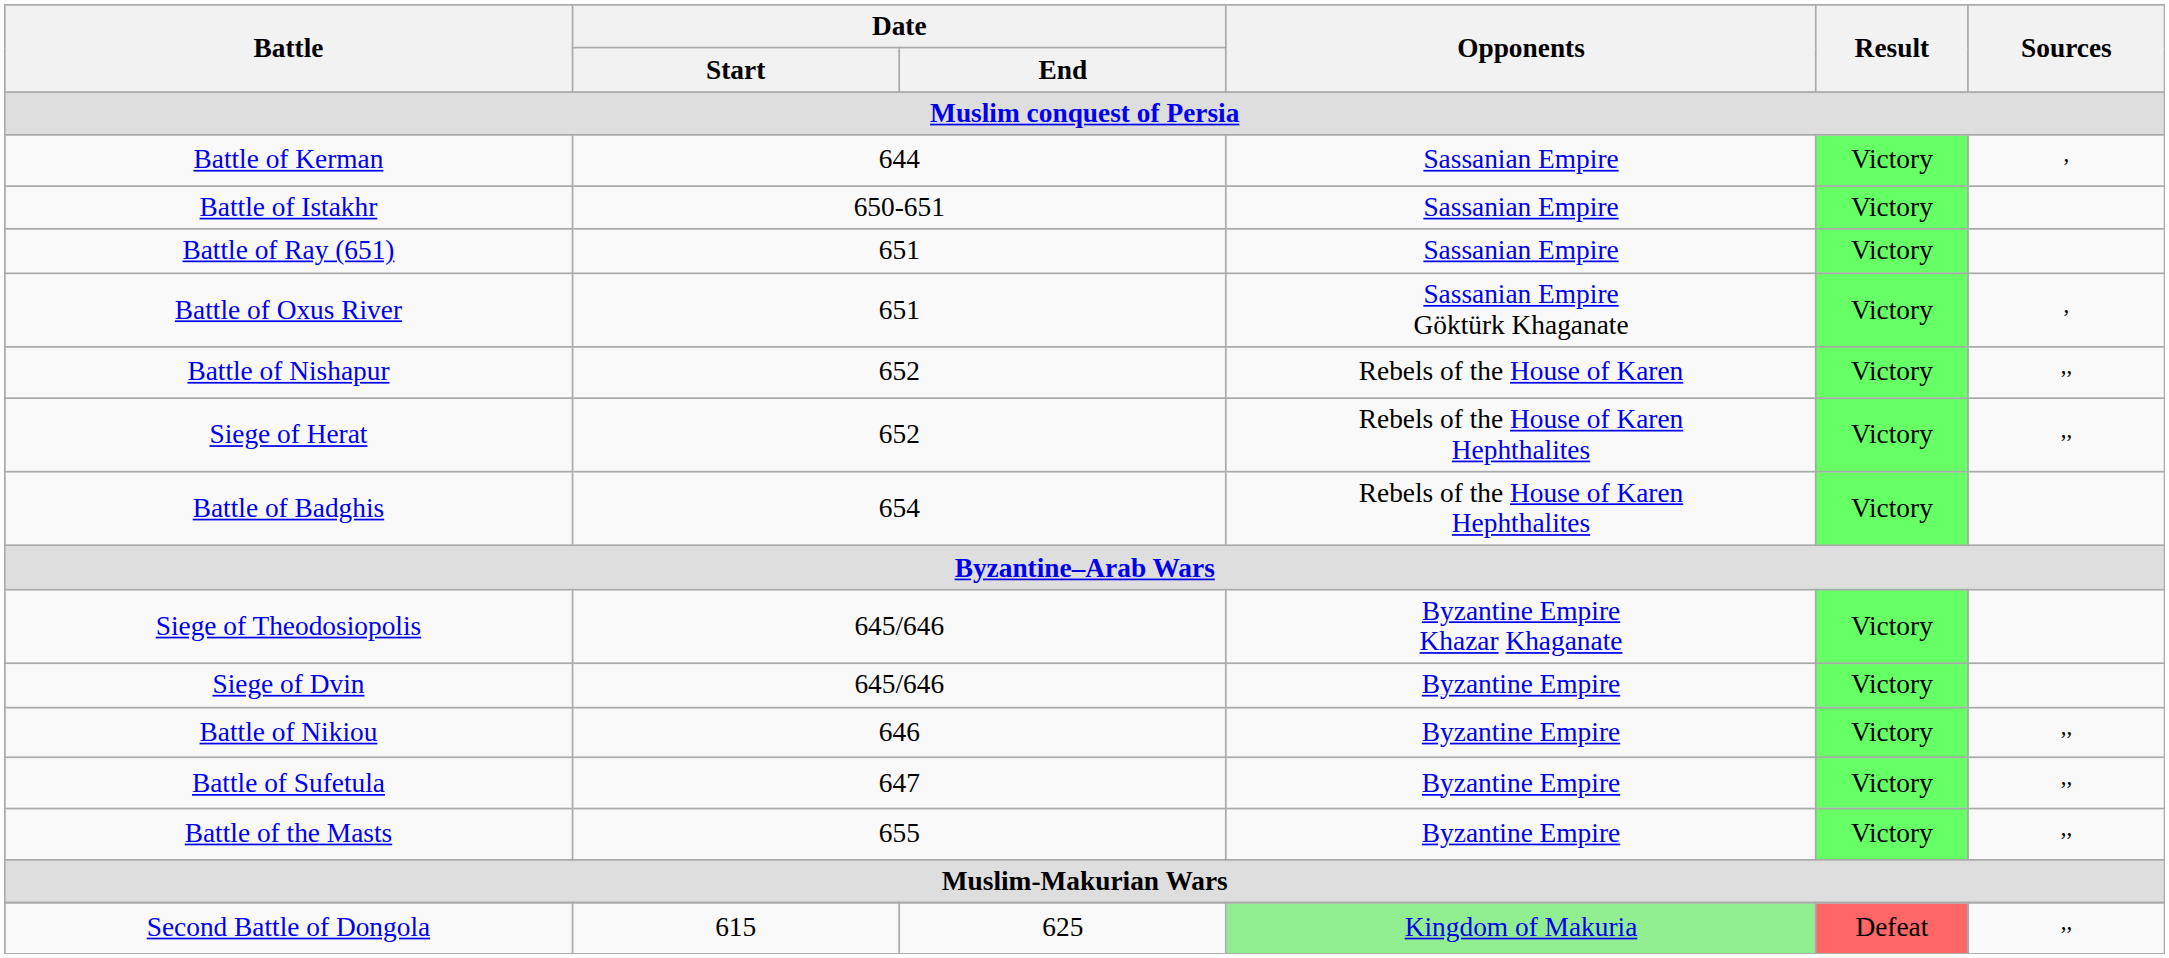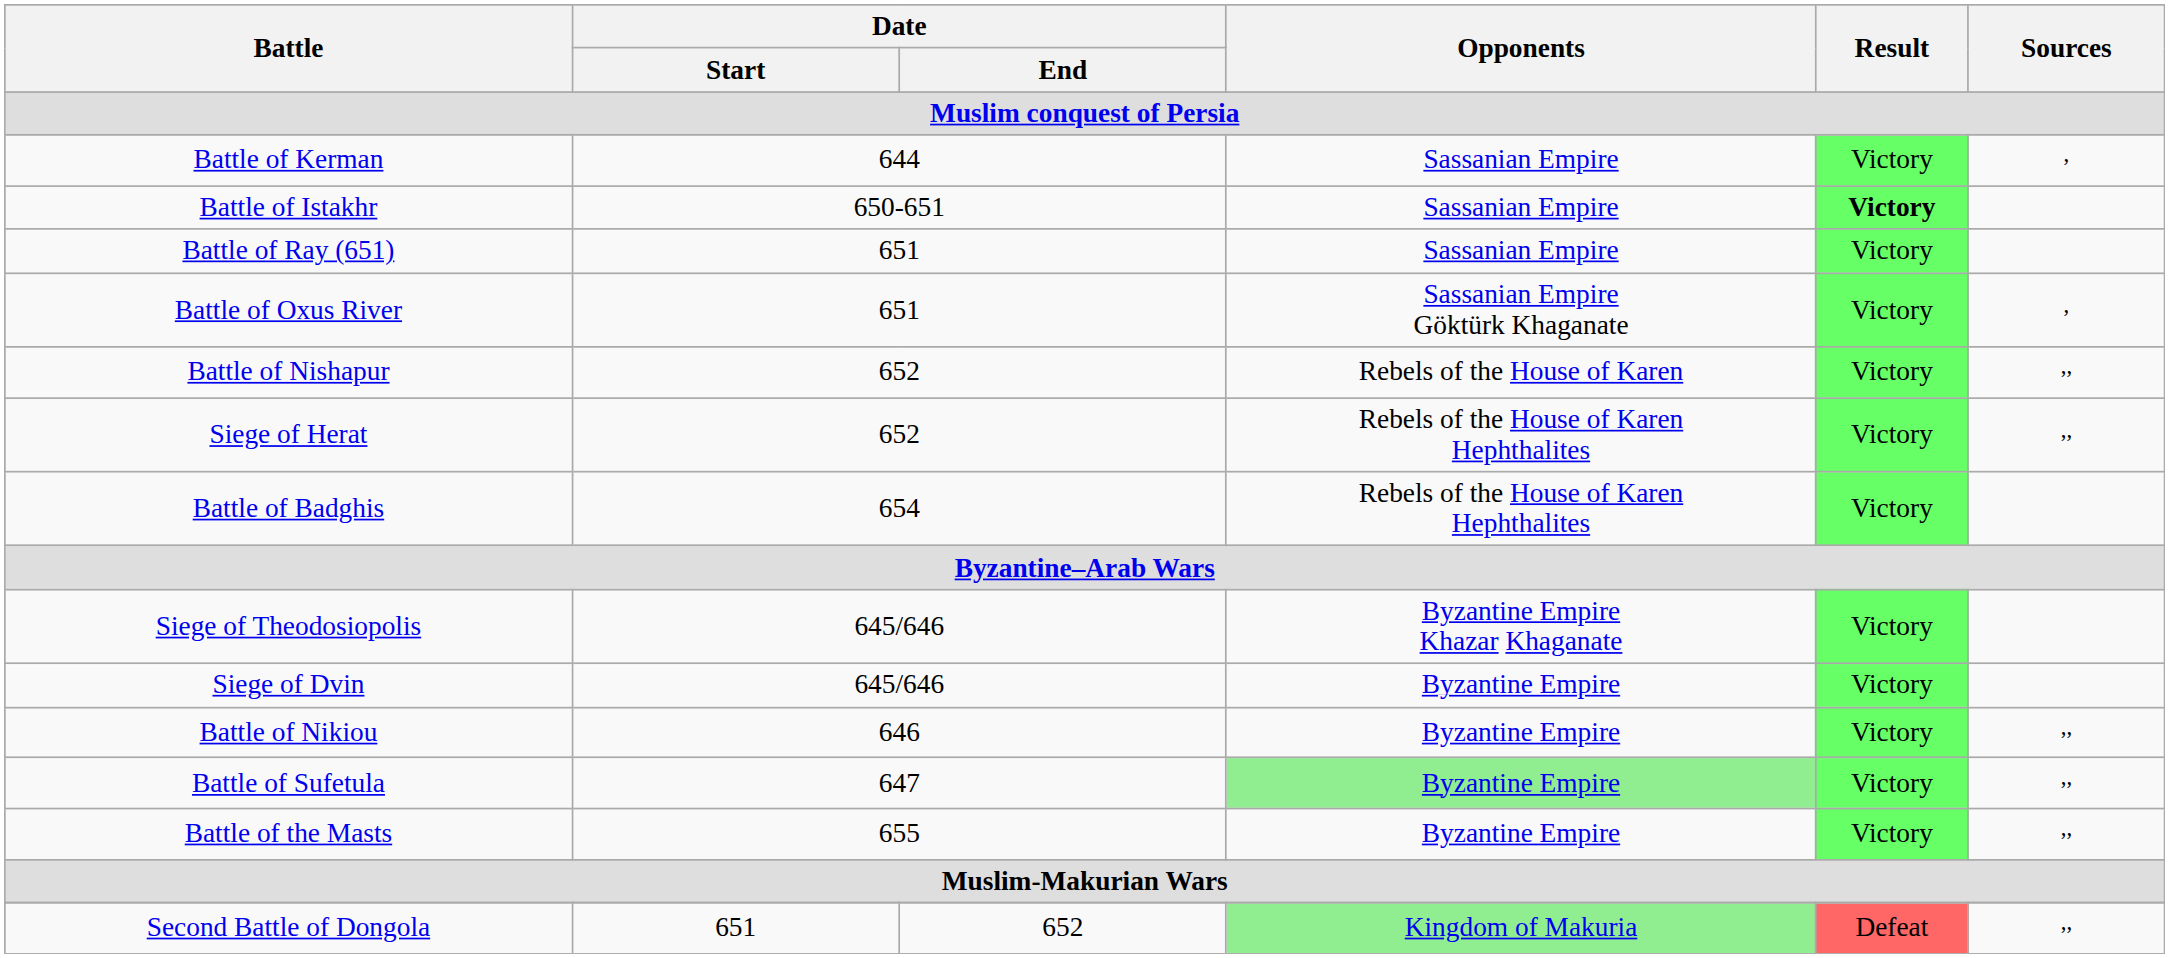Battle of Istakhr | Result: normal -> bold
Battle of Sufetula | Opponents: no background -> lightgreen background
Second Battle of Dongola | Date / Start: 615 -> 651
Second Battle of Dongola | Date / End: 625 -> 652
